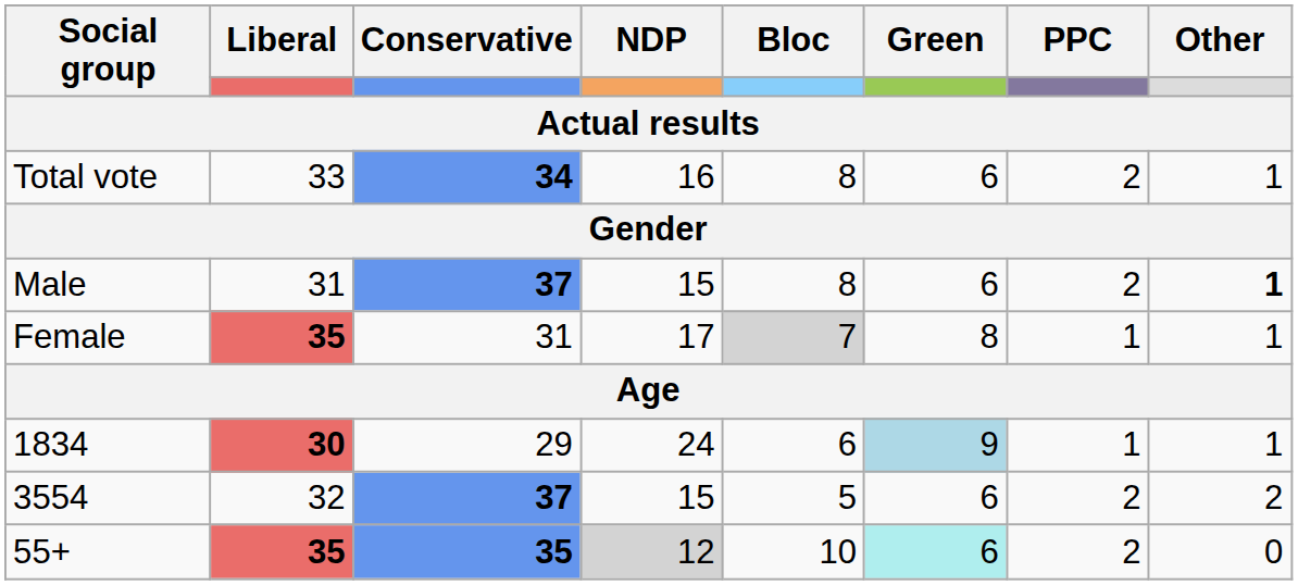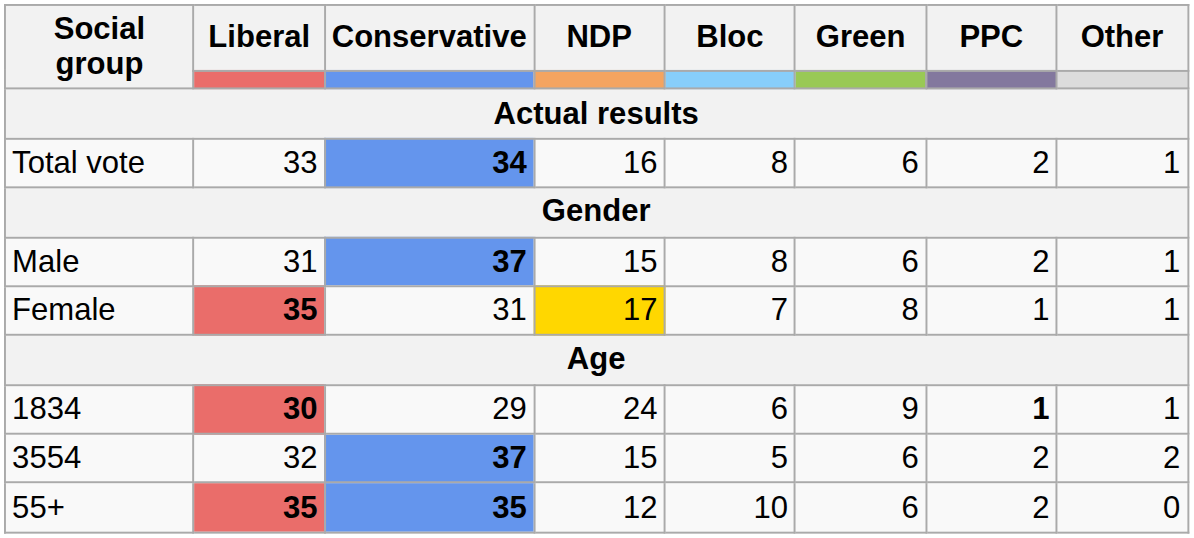Male | Other: bold -> normal
Female | NDP: no background -> gold background
Female | Bloc: lightgrey background -> no background
1834 | Green: lightblue background -> no background
1834 | PPC: normal -> bold
55+ | NDP: lightgrey background -> no background
55+ | Green: paleturquoise background -> no background
